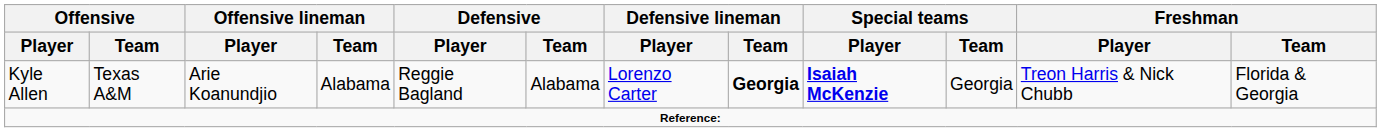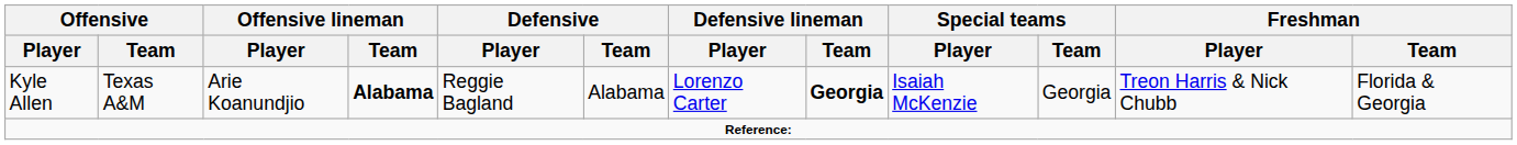Kyle Allen | Offensive lineman / Team: normal -> bold
Kyle Allen | Special teams / Player: bold -> normal
